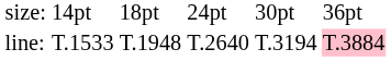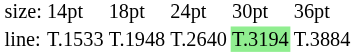line: | column 5: no background -> lightgreen background
line: | column 6: pink background -> no background
